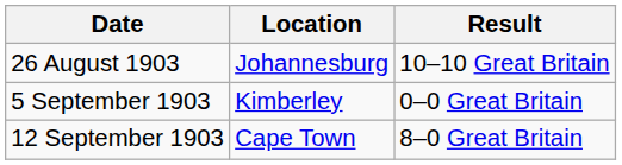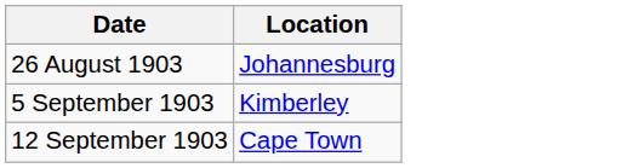- column: Result | 10–10 Great Britain | 0–0 Great Britain | 8–0 Great Britain
